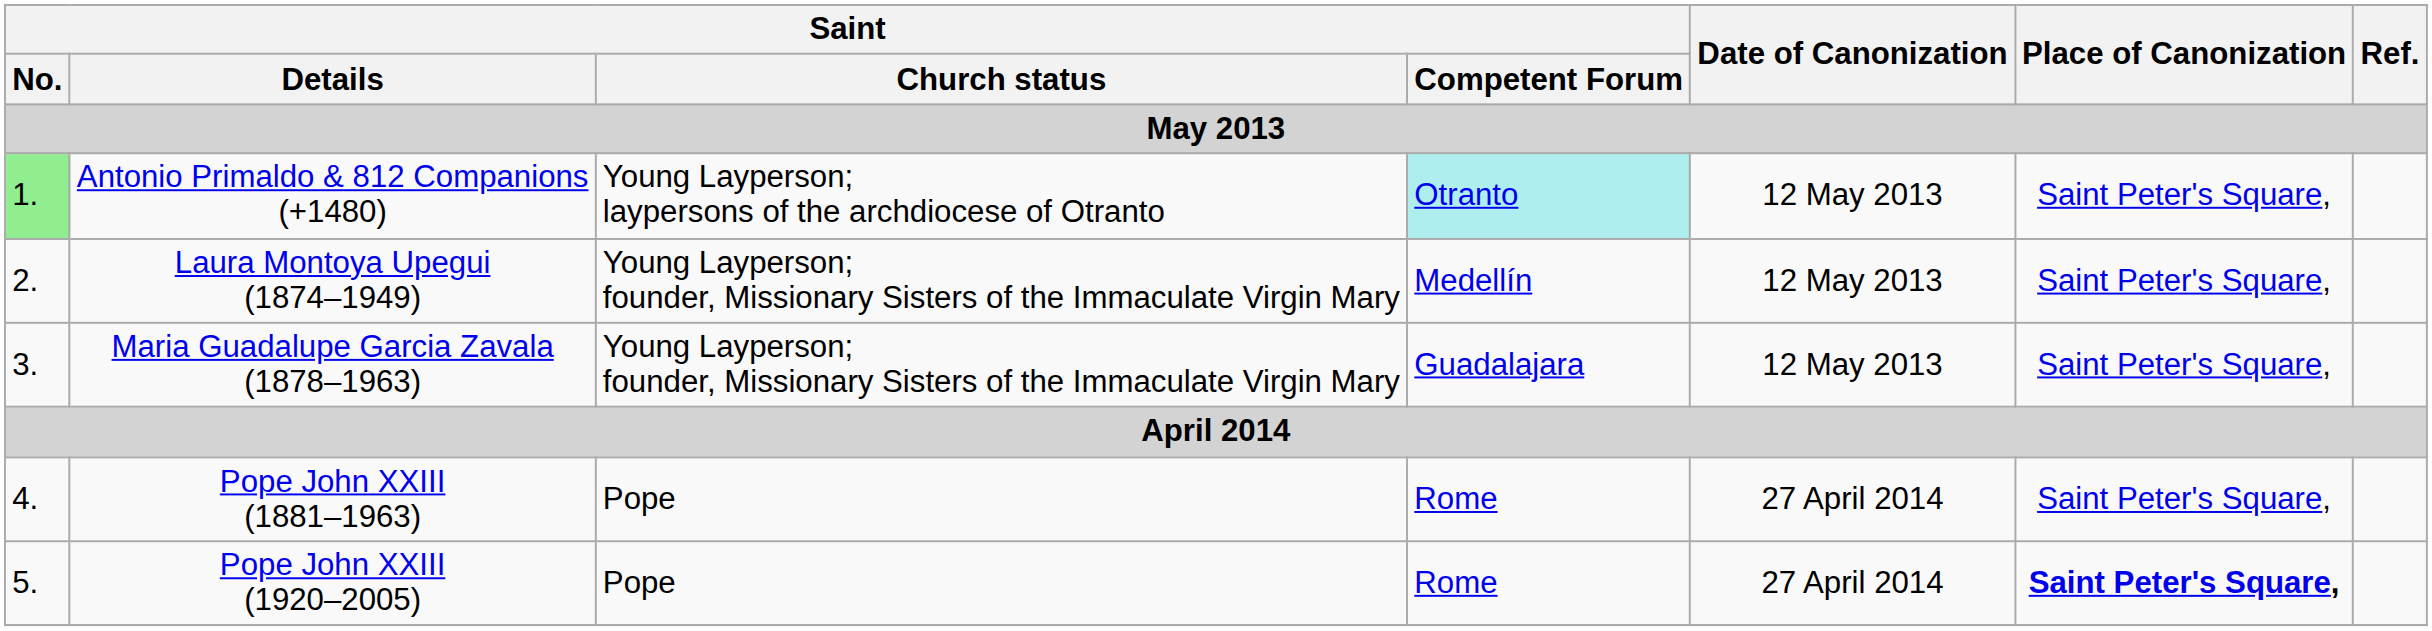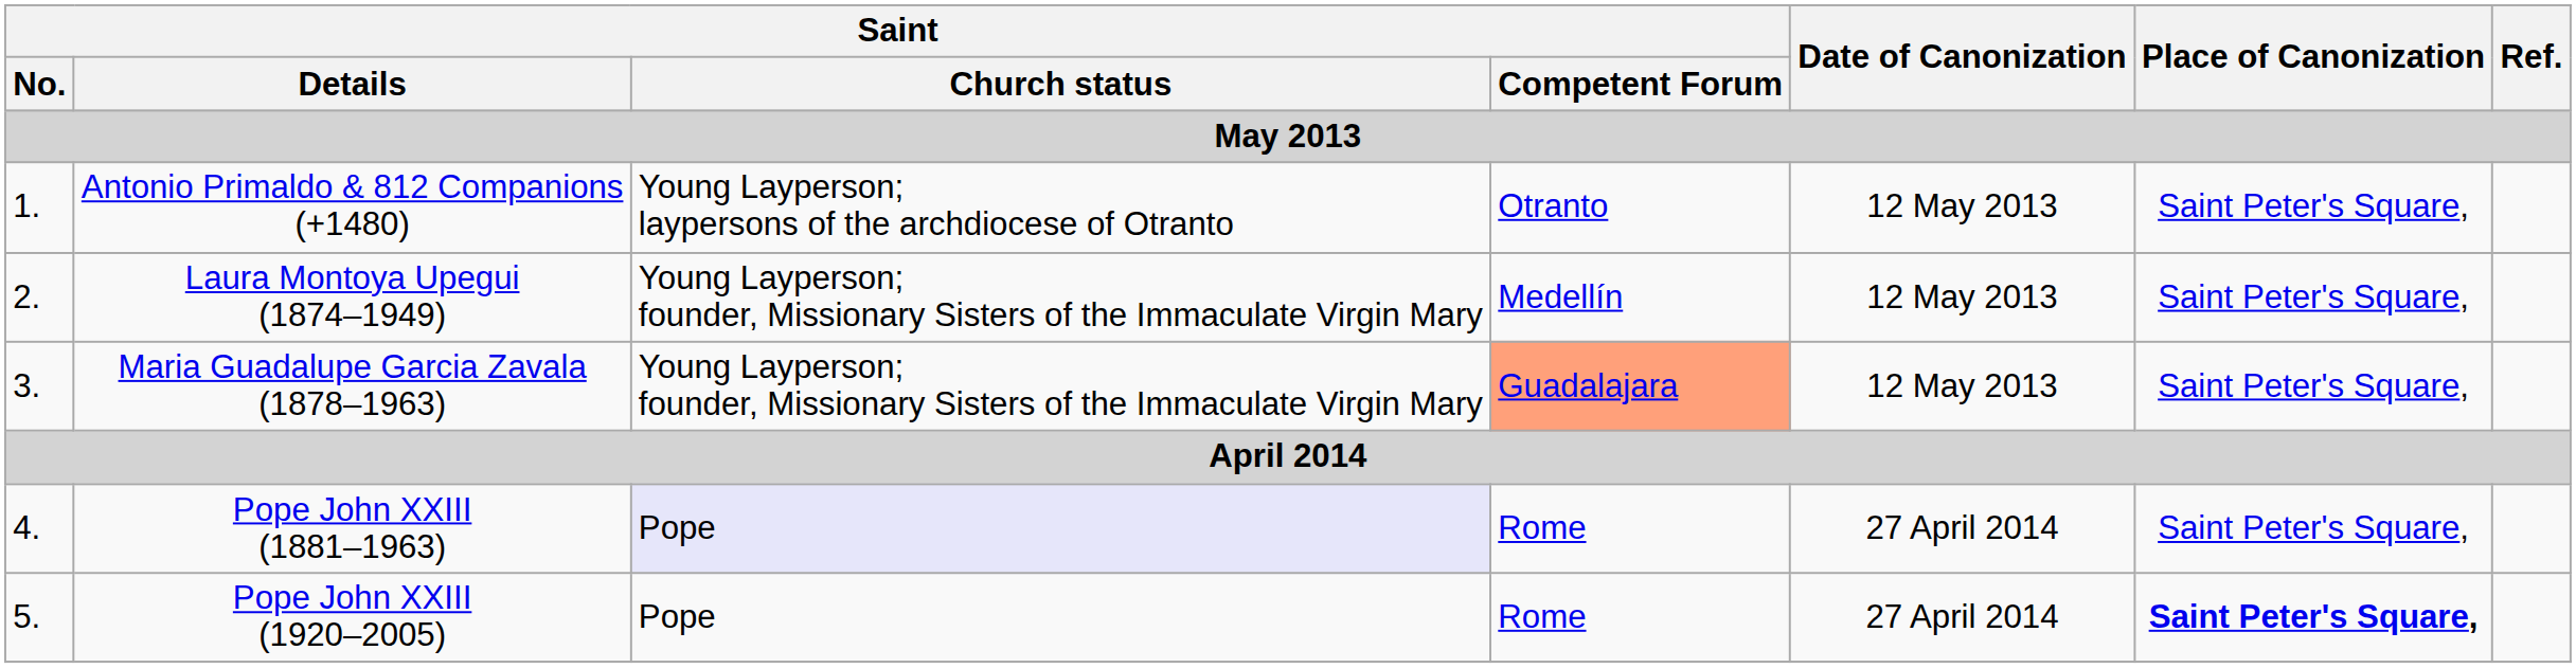Antonio Primaldo & 812 Companions (+1480) | Saint / No.: lightgreen background -> no background
Antonio Primaldo & 812 Companions (+1480) | Saint / Competent Forum: paleturquoise background -> no background
Maria Guadalupe Garcia Zavala (1878–1963) | Saint / Competent Forum: no background -> lightsalmon background
Pope John XXIII (1881–1963) | Saint / Church status: no background -> lavender background
